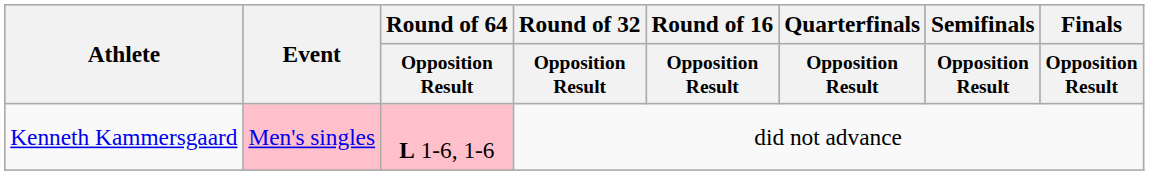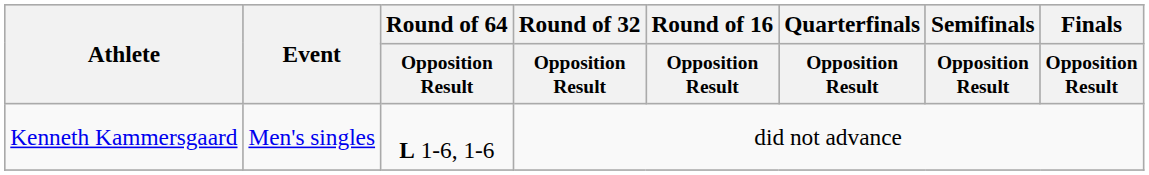Kenneth Kammersgaard | Event: pink background -> no background
Kenneth Kammersgaard | Round of 64 / Opposition Result: pink background -> no background
